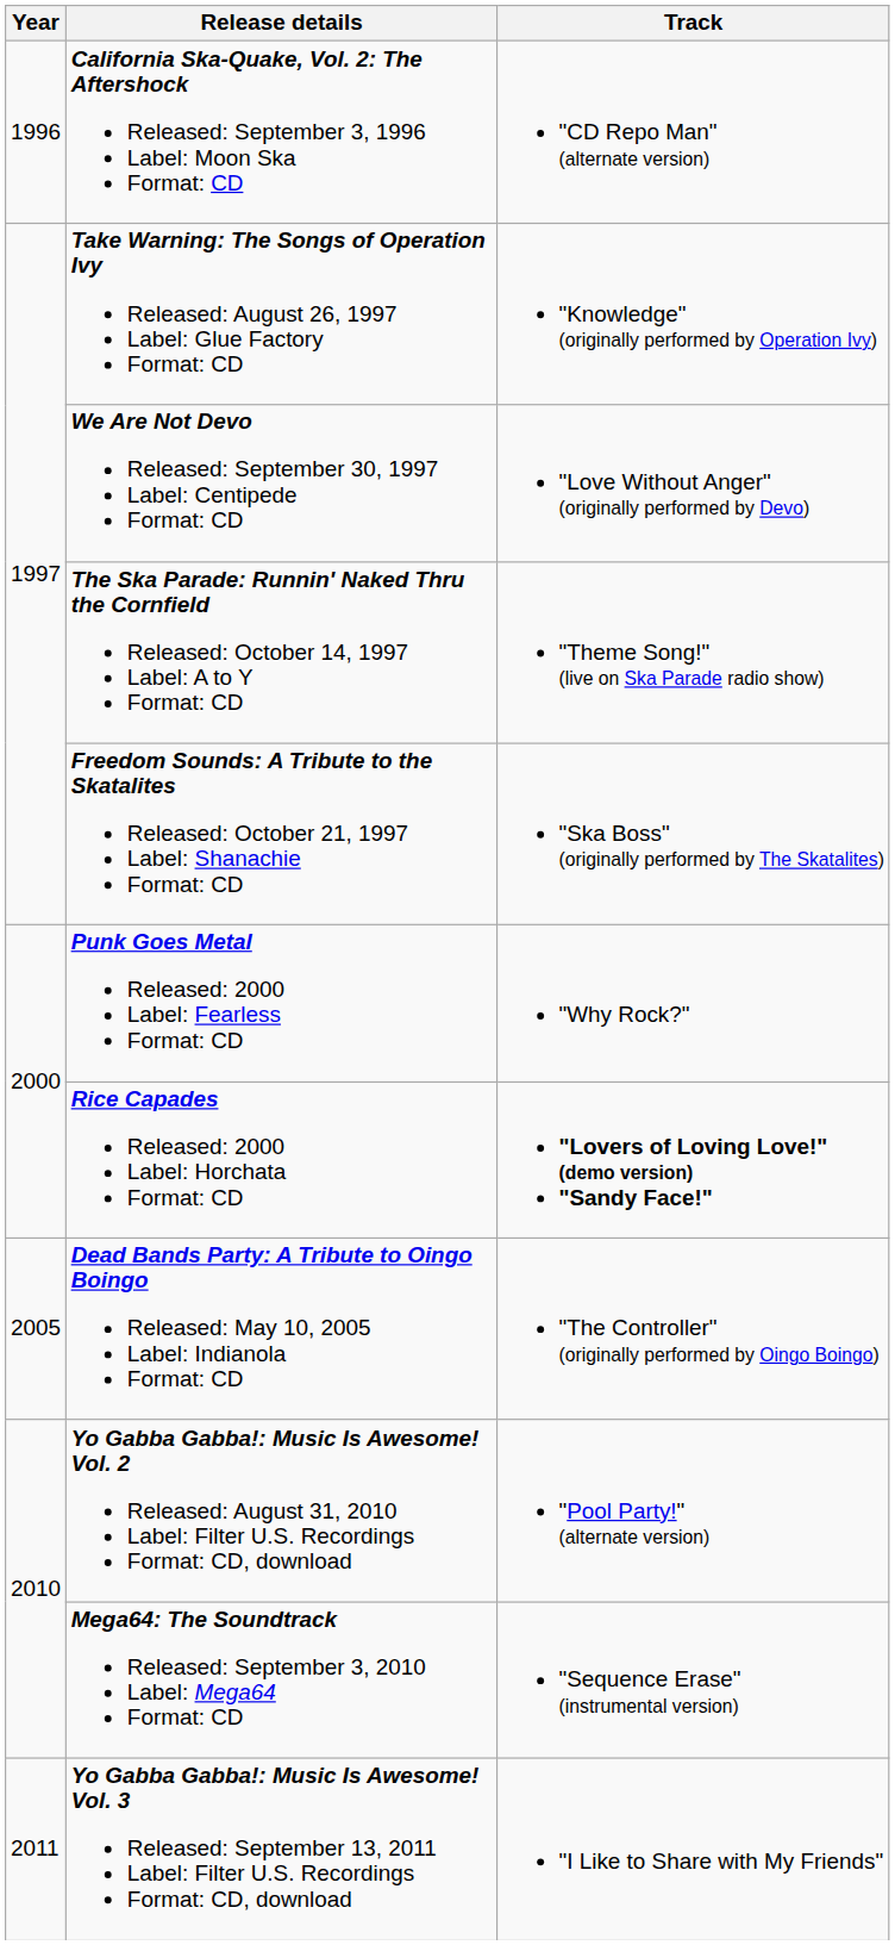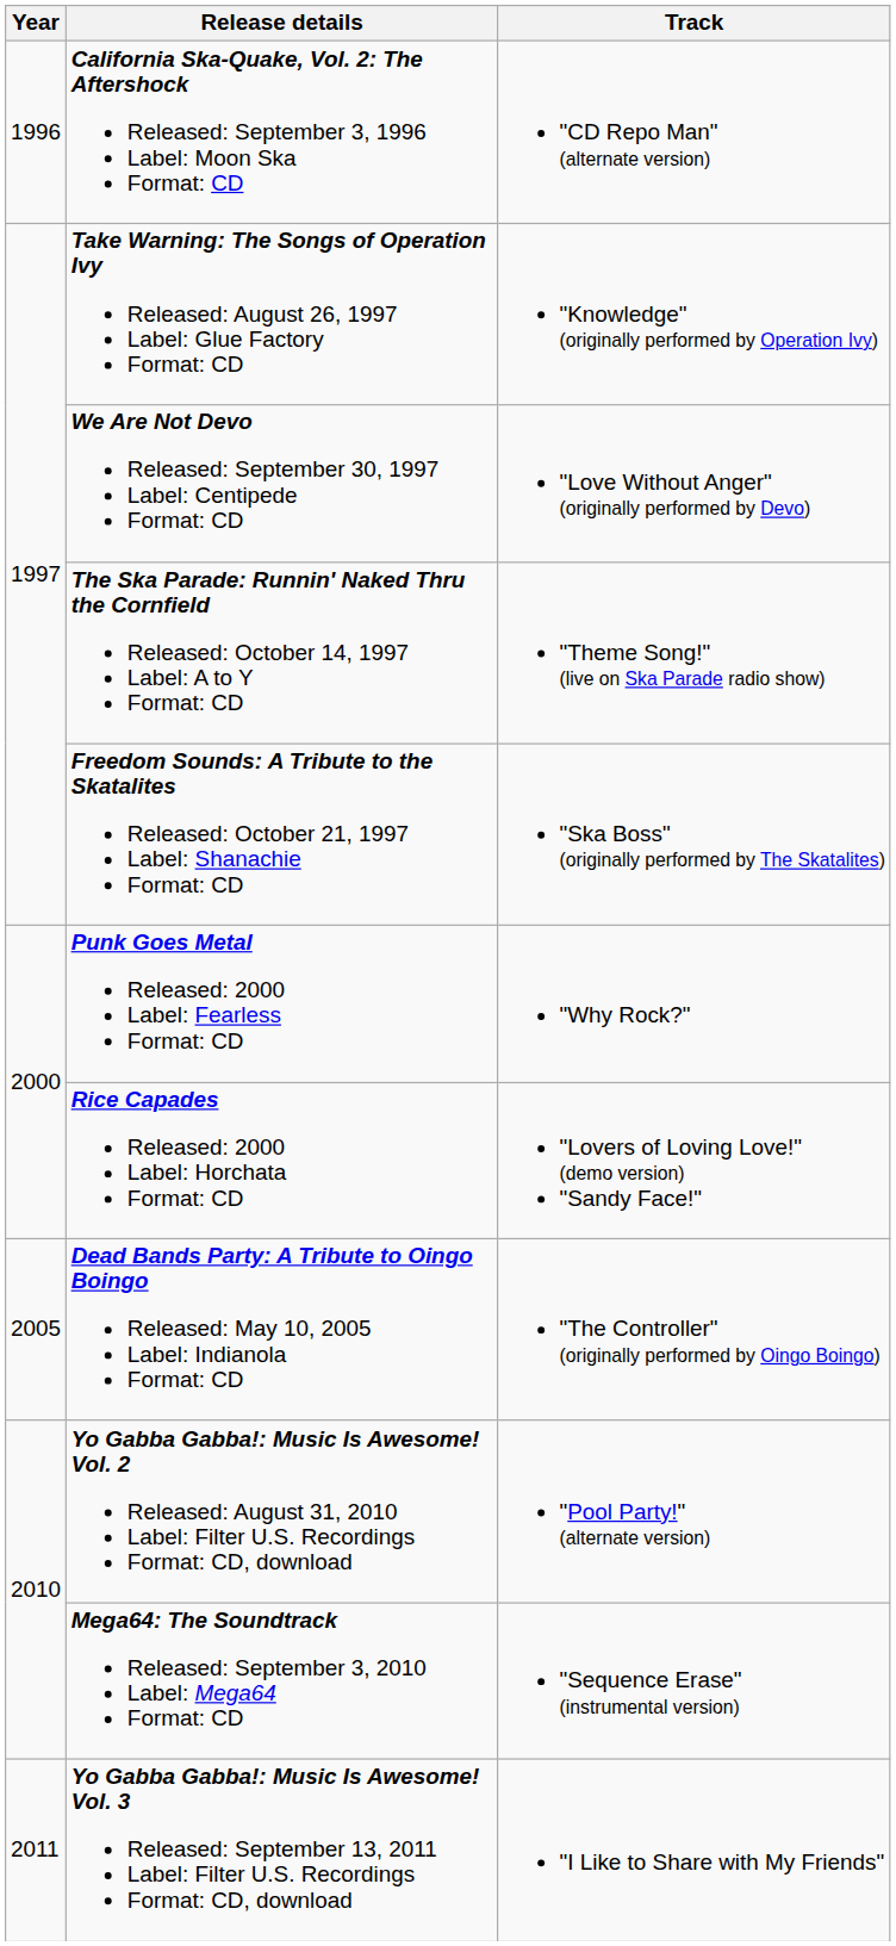Rice Capades Released: 2000 Label: Horchata Format: CD | Track: bold -> normal
